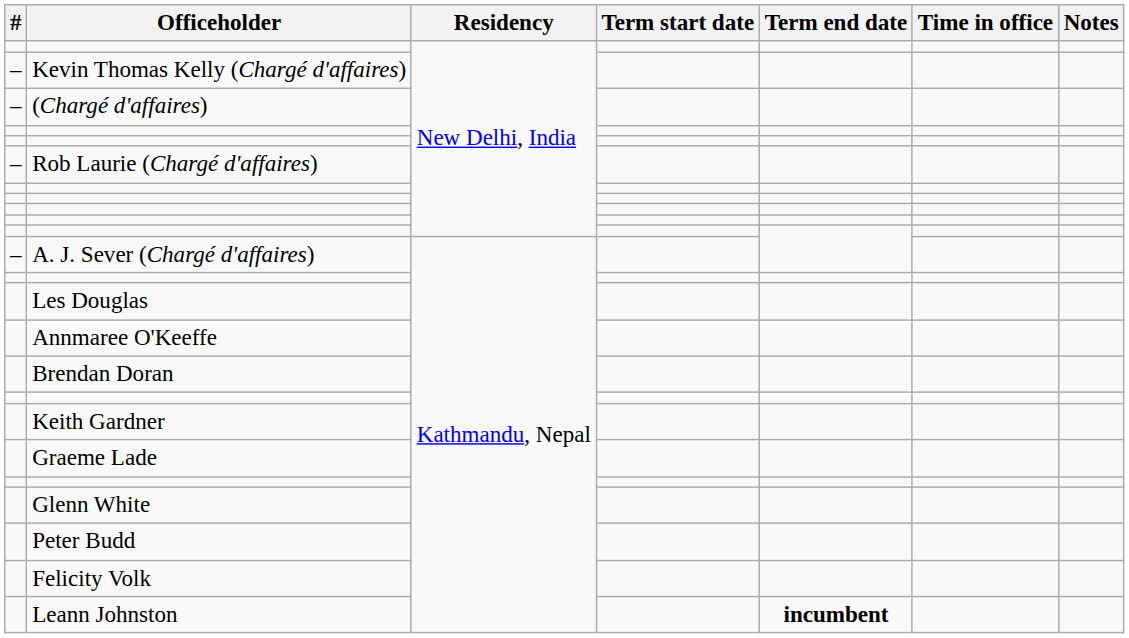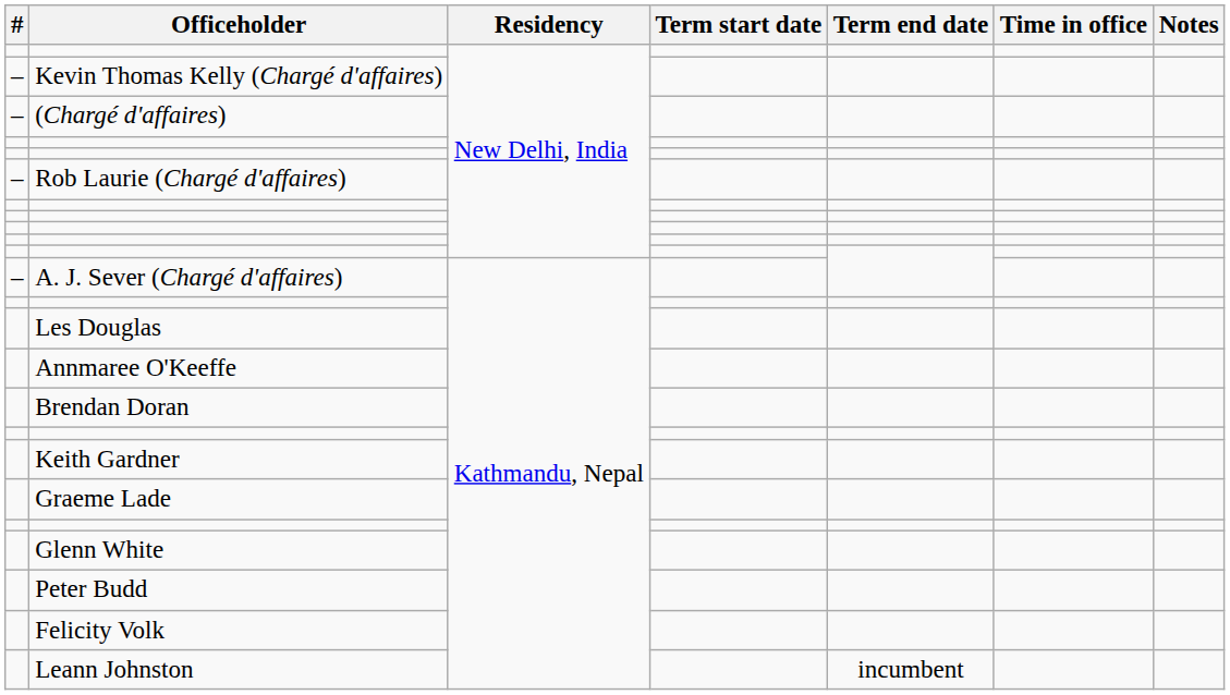Leann Johnston | Term end date: bold -> normal
